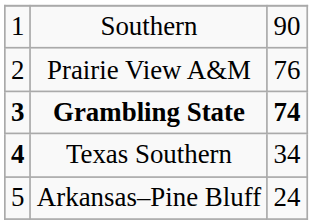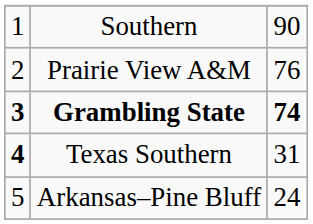Texas Southern | column 3: 34 -> 31
